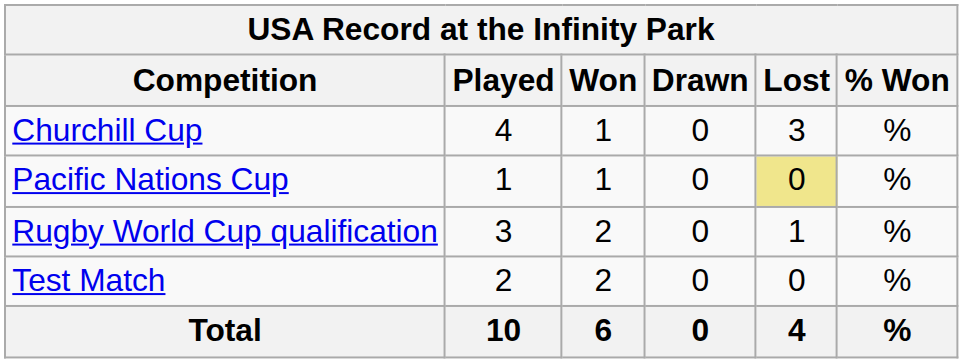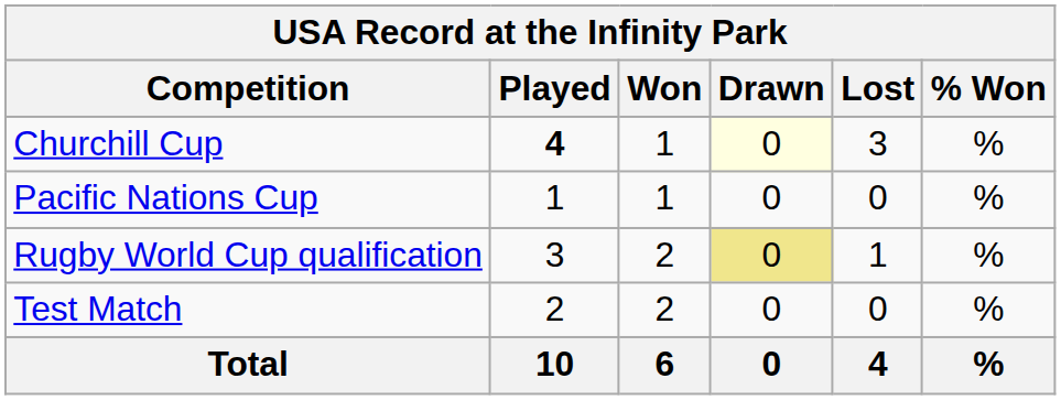Churchill Cup | Played: normal -> bold
Churchill Cup | Drawn: no background -> lightyellow background
Pacific Nations Cup | Lost: khaki background -> no background
Rugby World Cup qualification | Drawn: no background -> khaki background
